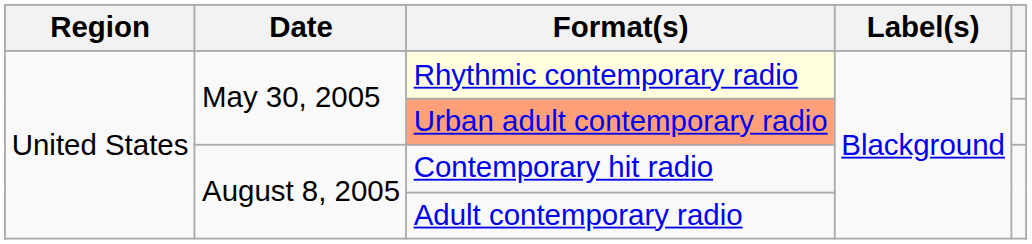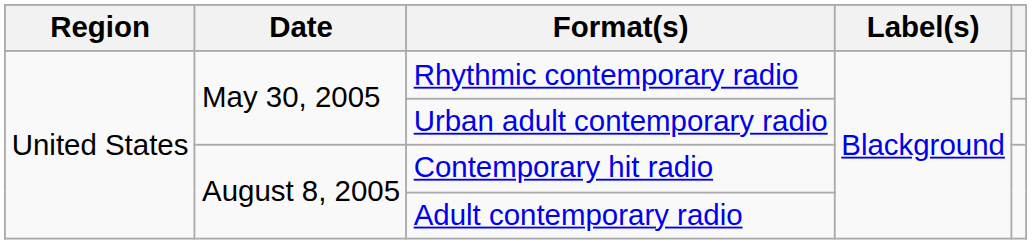Rhythmic contemporary radio | Format(s): lightyellow background -> no background
Urban adult contemporary radio | Format(s): lightsalmon background -> no background
